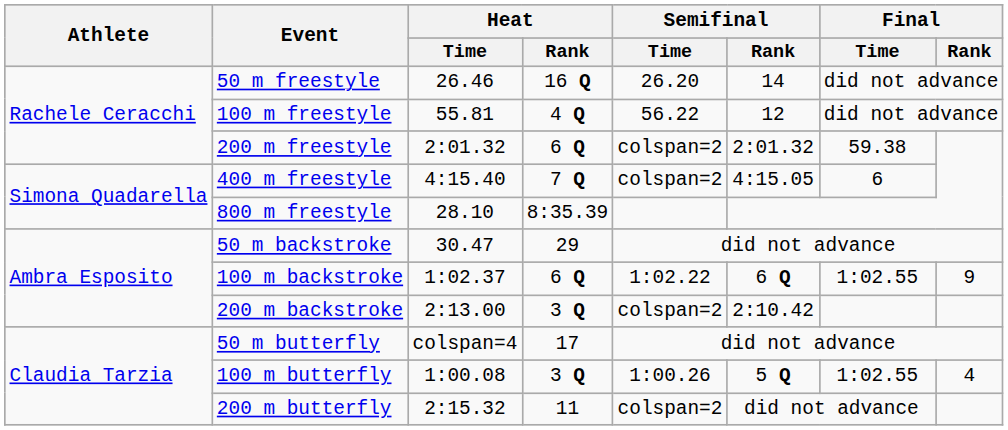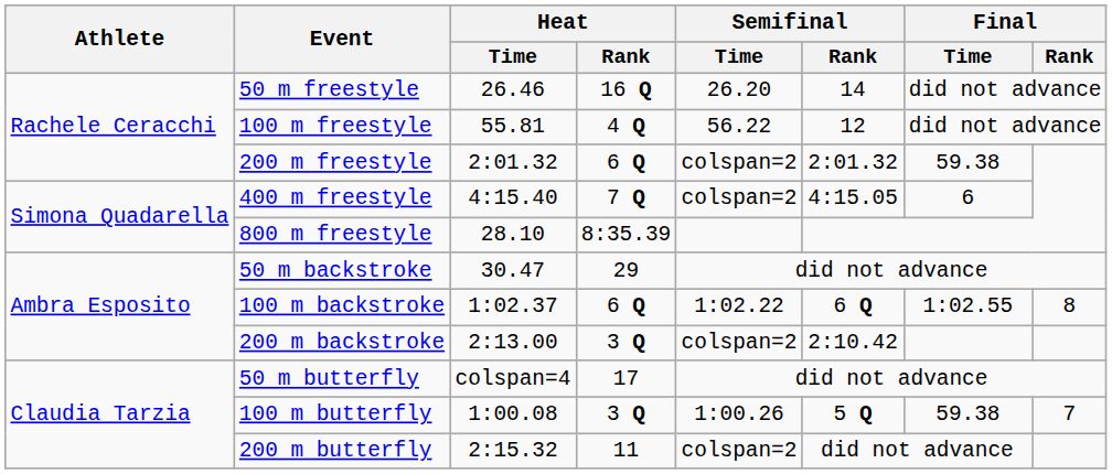100 m backstroke | Final / Rank: 9 -> 8
100 m butterfly | Final / Time: 1:02.55 -> 59.38
100 m butterfly | Final / Rank: 4 -> 7
